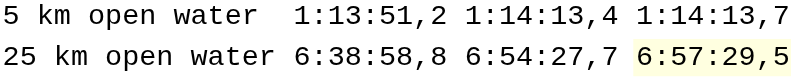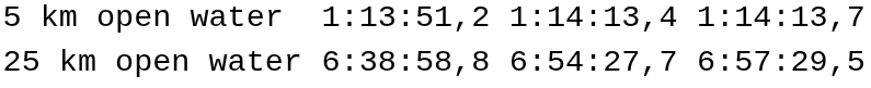25 km open water | column 4: lightyellow background -> no background
